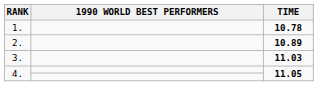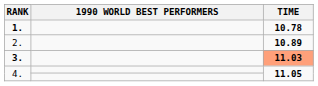1. | RANK: normal -> bold
3. | RANK: normal -> bold
3. | TIME: no background -> lightsalmon background
